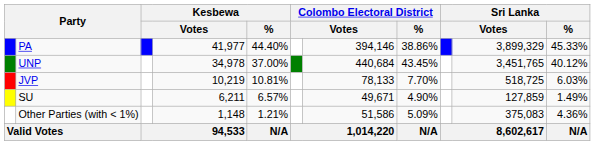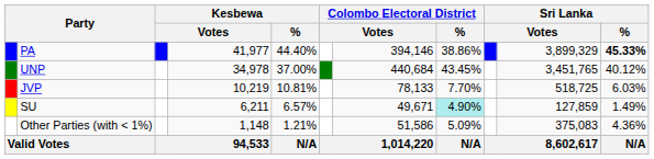PA | Sri Lanka / %: normal -> bold
SU | Colombo Electoral District / %: no background -> paleturquoise background
